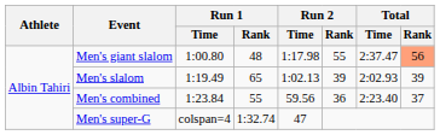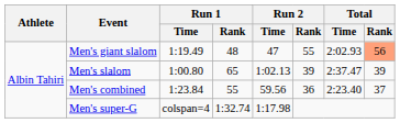Men's giant slalom | Run 1 / Time: 1:00.80 -> 1:19.49
Men's giant slalom | Run 2 / Time: 1:17.98 -> 47
Men's giant slalom | Total / Time: 2:37.47 -> 2:02.93
Men's slalom | Run 1 / Time: 1:19.49 -> 1:00.80
Men's slalom | Total / Time: 2:02.93 -> 2:37.47
Men's super-G | Run 2 / Time: 47 -> 1:17.98
